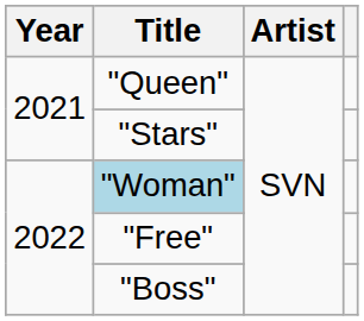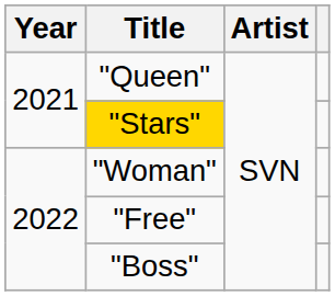"Stars" | Title: no background -> gold background
"Woman" | Title: lightblue background -> no background
